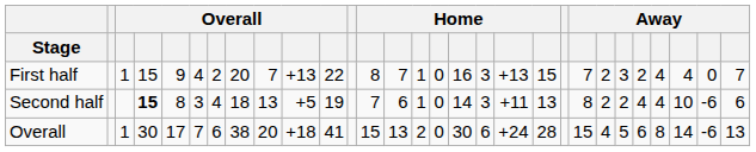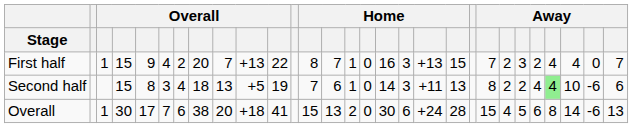Second half | column 4: bold -> normal
Second half | column 26: no background -> lightgreen background
